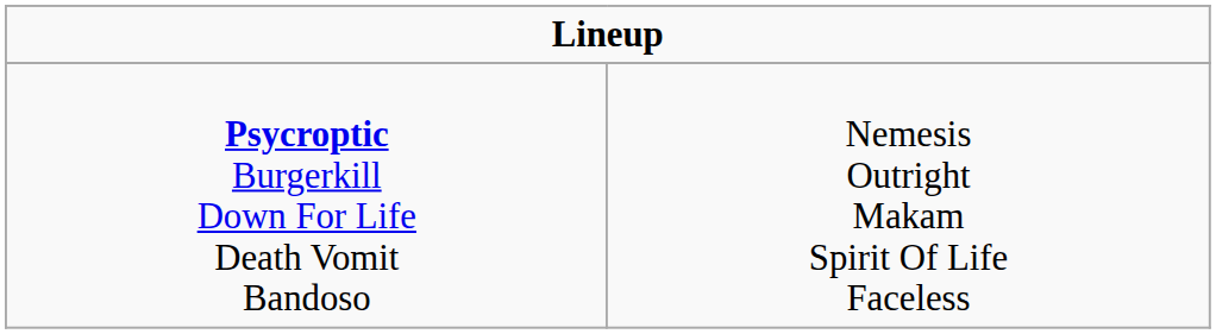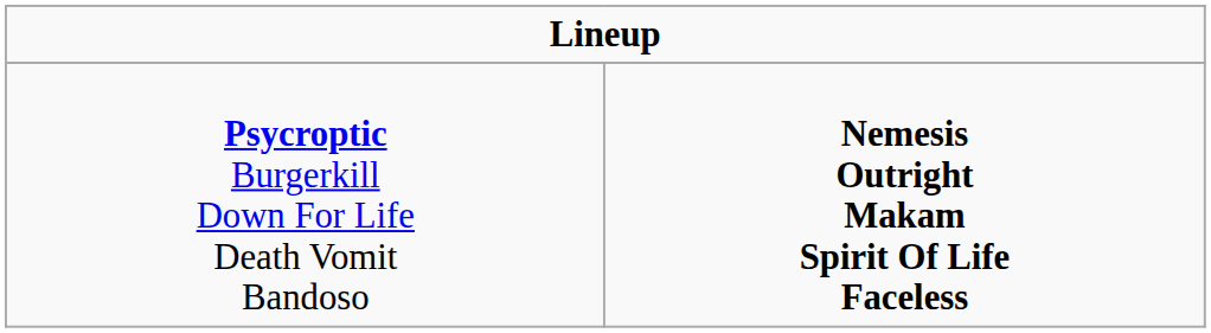Psycroptic Burgerkill Down For Life Death Vomit Bandoso | column 2: normal -> bold
